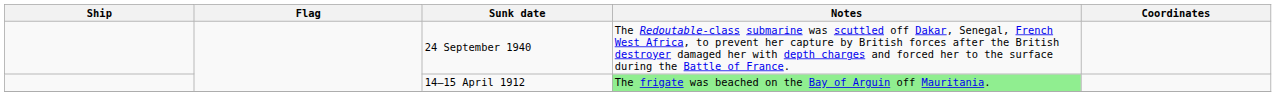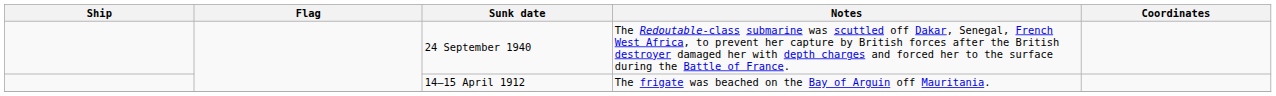14–15 April 1912 | Notes: lightgreen background -> no background
